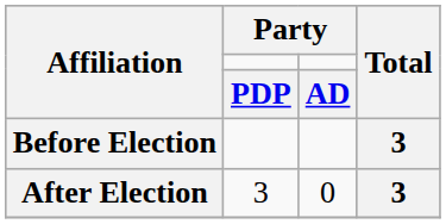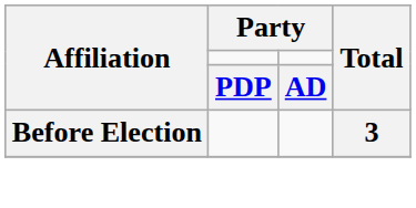- row: After Election | 3 | 0 | 3
